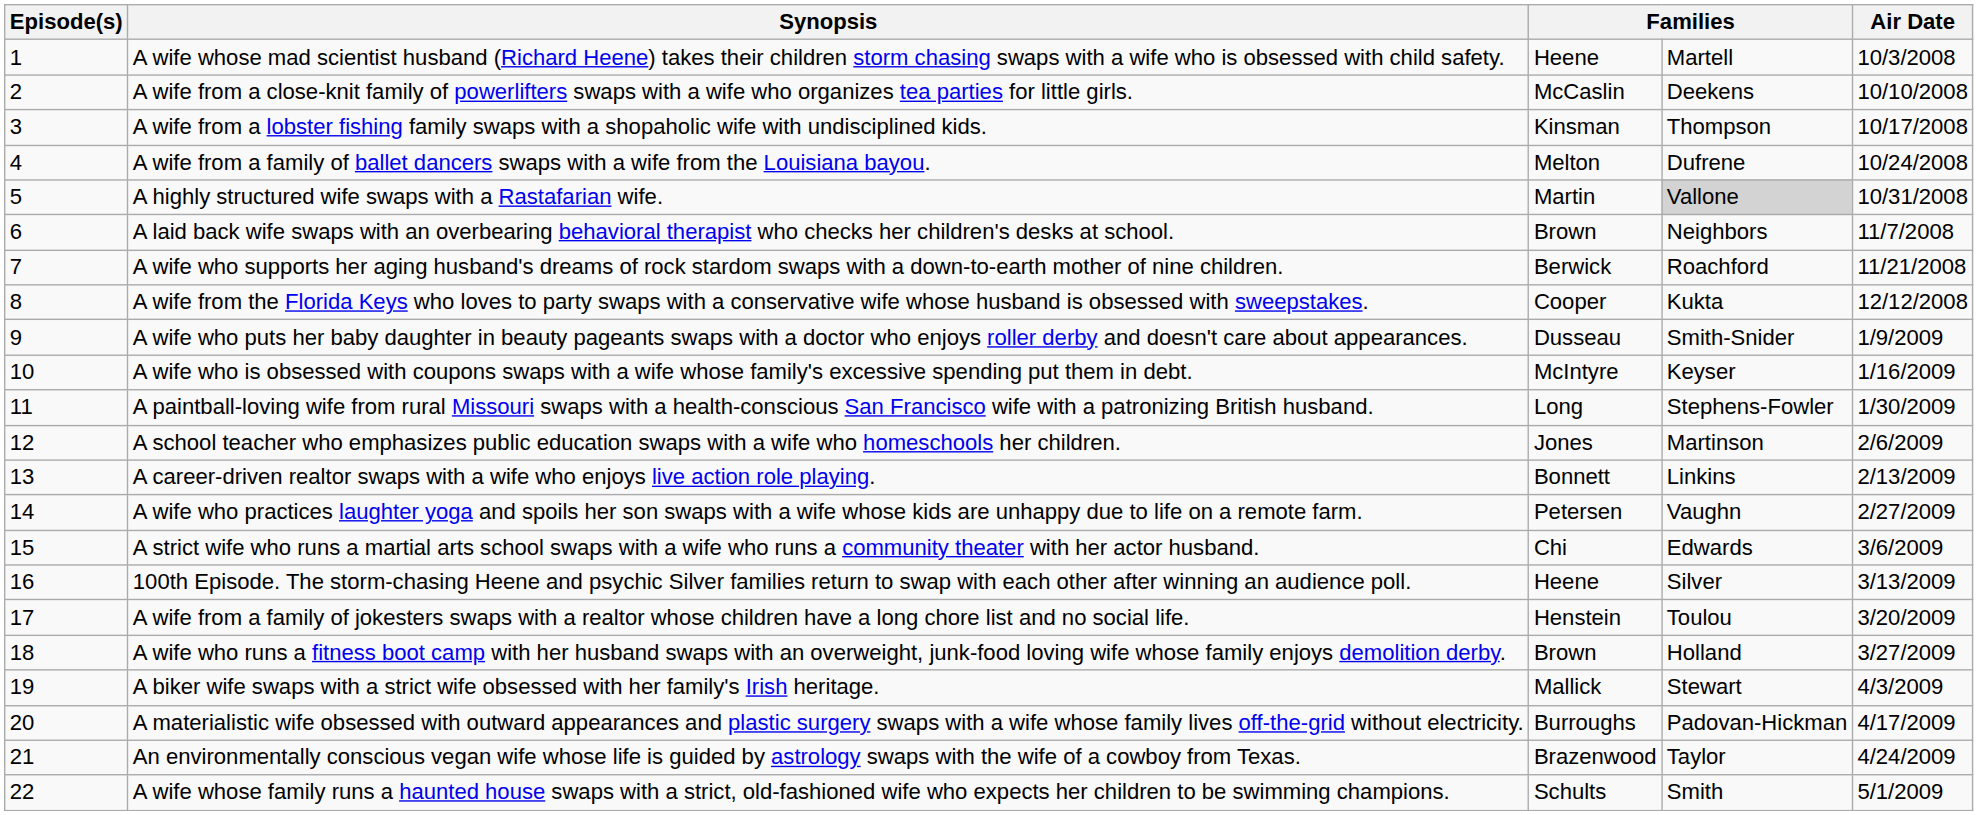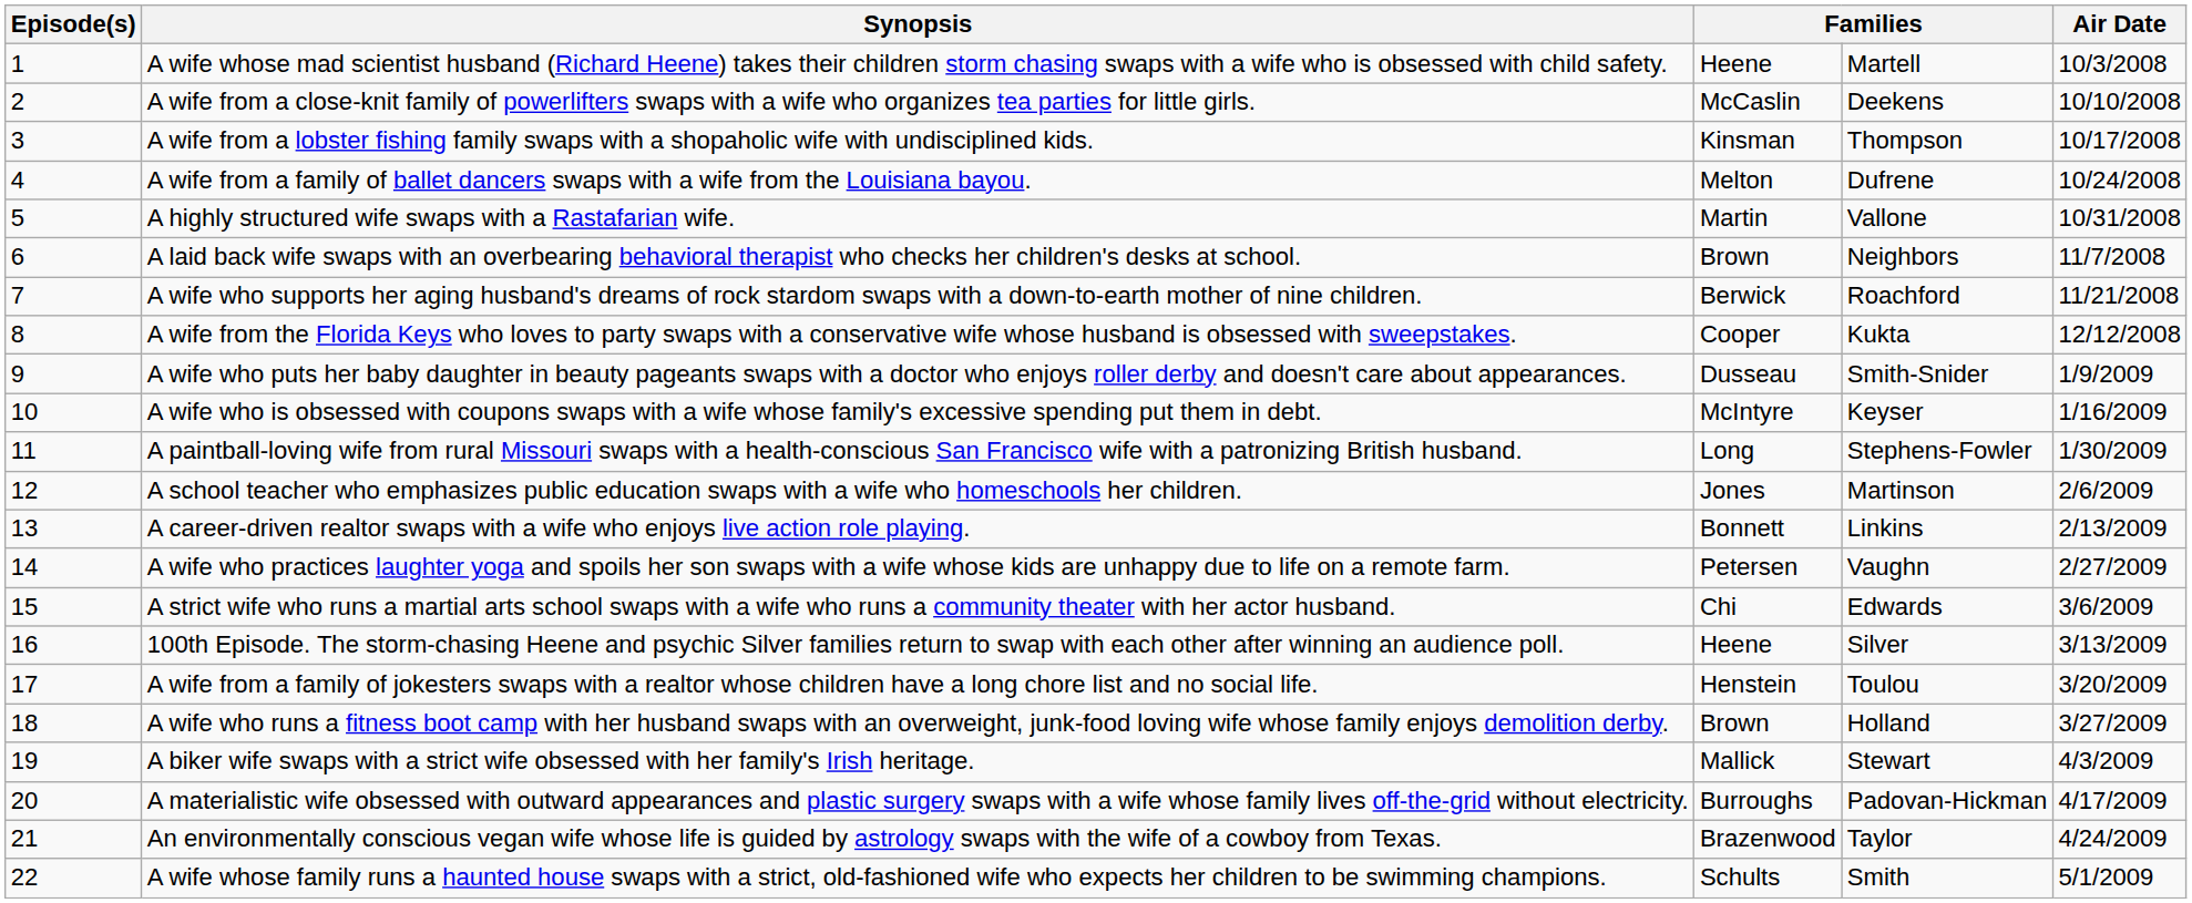A highly structured wife swaps with a Rastafarian wife. | column 4: lightgrey background -> no background
